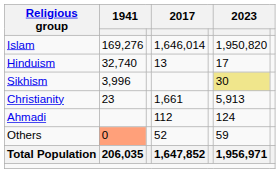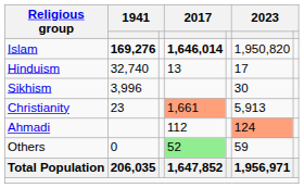Islam | column 2: normal -> bold
Islam | column 4: normal -> bold
Sikhism | column 6: khaki background -> no background
Christianity | column 4: no background -> lightsalmon background
Ahmadi | column 6: no background -> lightsalmon background
Others | column 2: lightsalmon background -> no background
Others | column 4: no background -> lightgreen background
